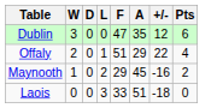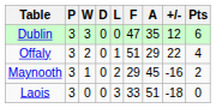+ column: P | 3 | 3 | 3 | 3
